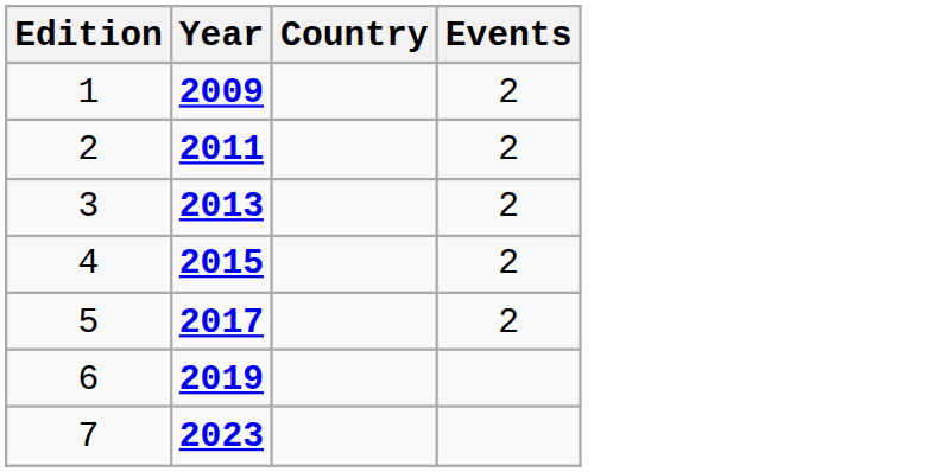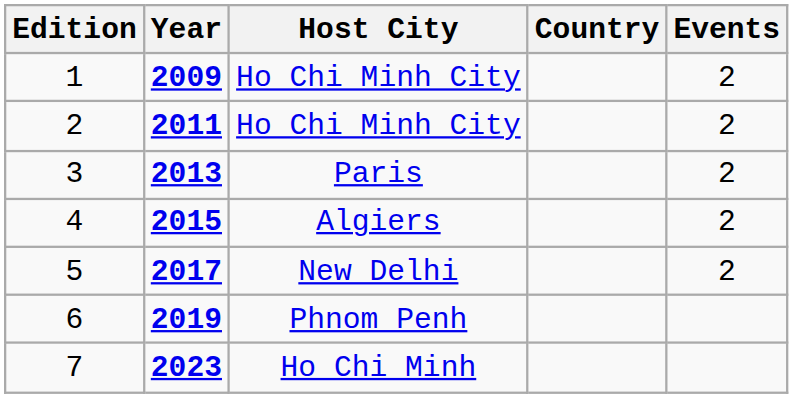+ column: Host City | Ho Chi Minh City | Ho Chi Minh City | Paris | Algiers | New Delhi | Phnom Penh | Ho Chi Minh
